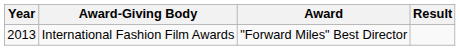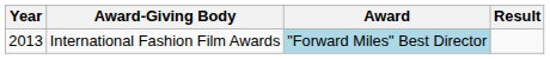International Fashion Film Awards | Award: no background -> lightblue background
